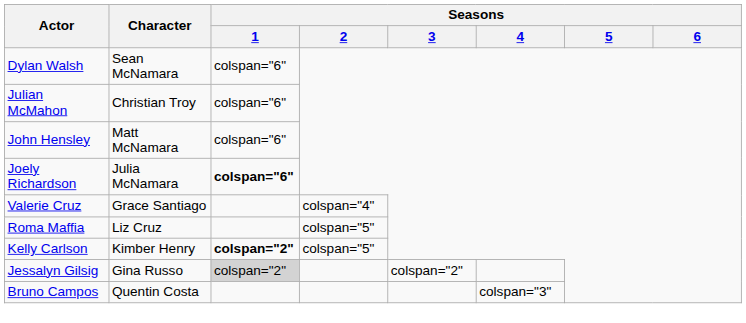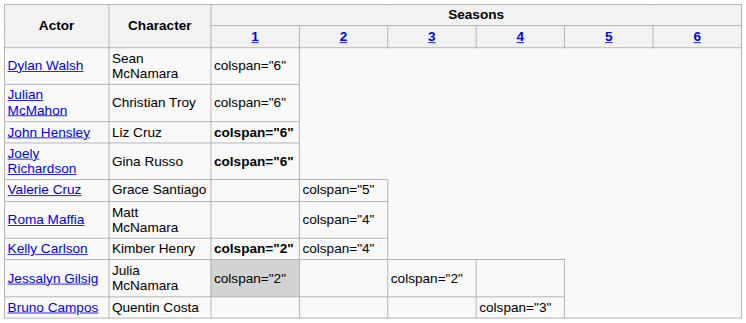John Hensley | Character: Matt McNamara -> Liz Cruz
John Hensley | Seasons / 1: normal -> bold
Joely Richardson | Character: Julia McNamara -> Gina Russo
Valerie Cruz | Seasons / 2: colspan="4" -> colspan="5"
Roma Maffia | Character: Liz Cruz -> Matt McNamara
Roma Maffia | Seasons / 2: colspan="5" -> colspan="4"
Kelly Carlson | Seasons / 2: colspan="5" -> colspan="4"
Jessalyn Gilsig | Character: Gina Russo -> Julia McNamara
